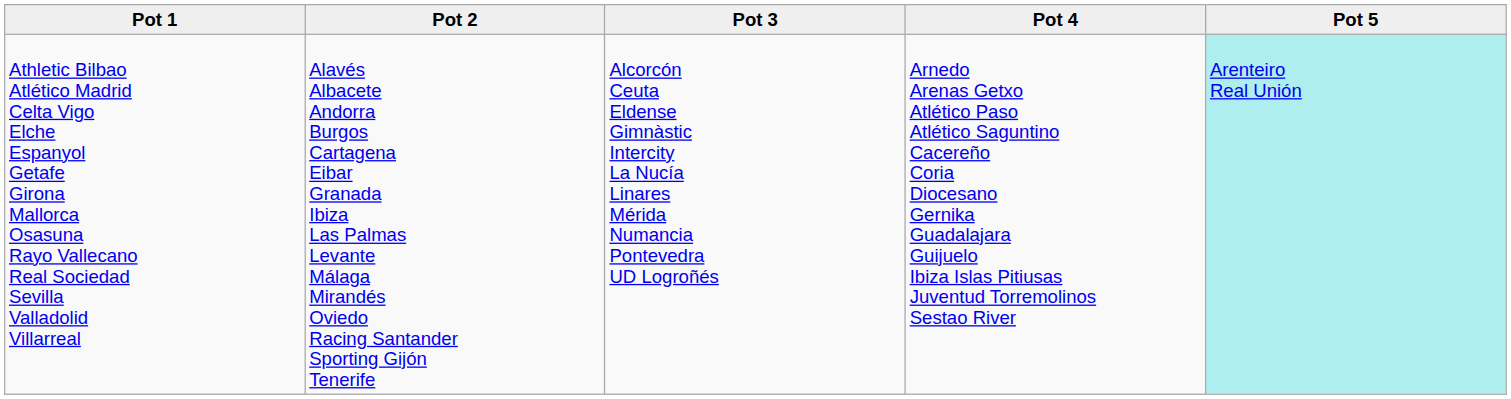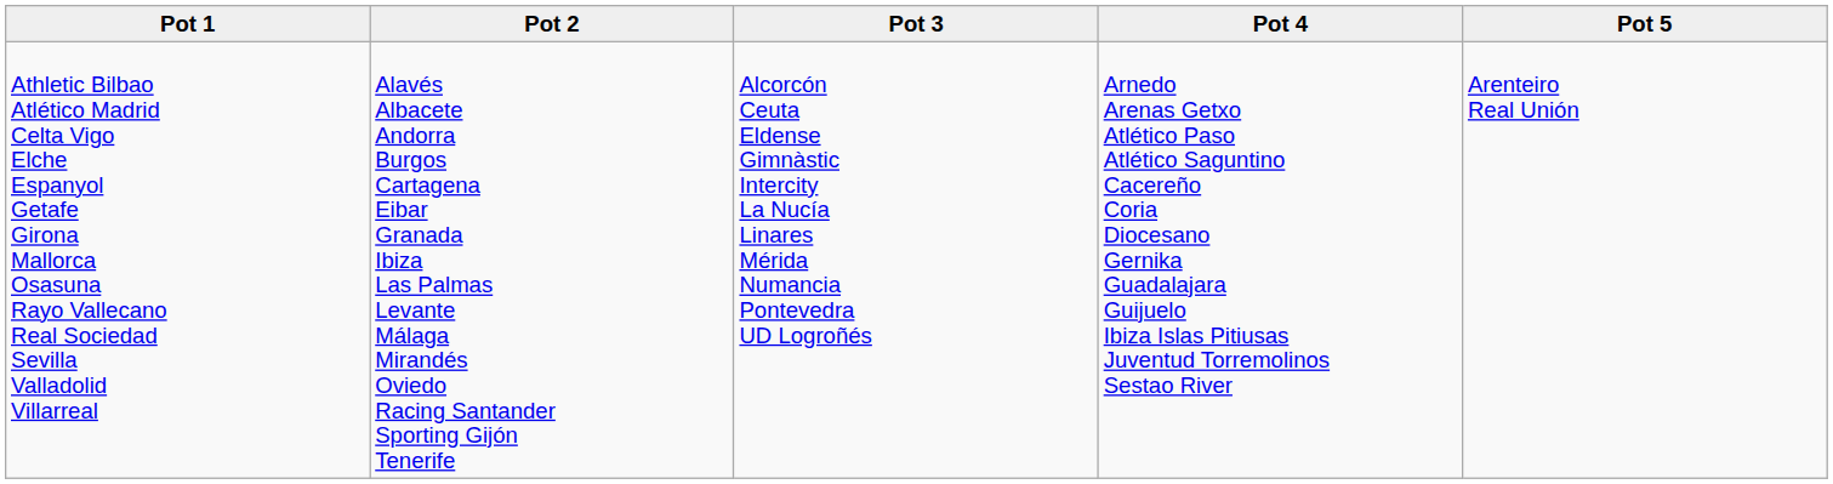row 2 | column 5: paleturquoise background -> no background
